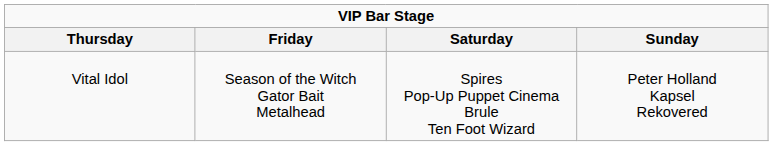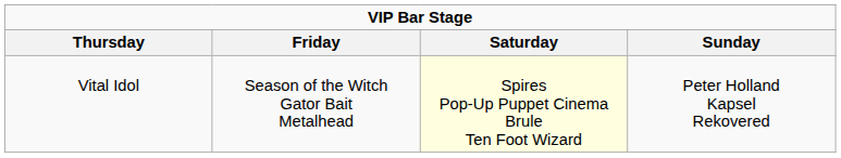Vital Idol | Saturday: no background -> lightyellow background
